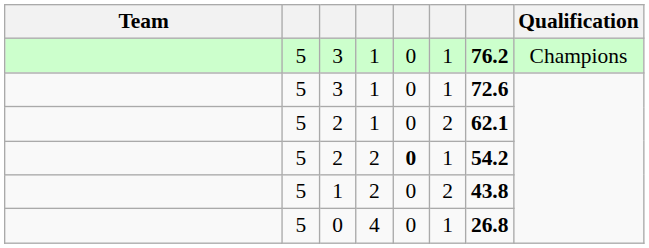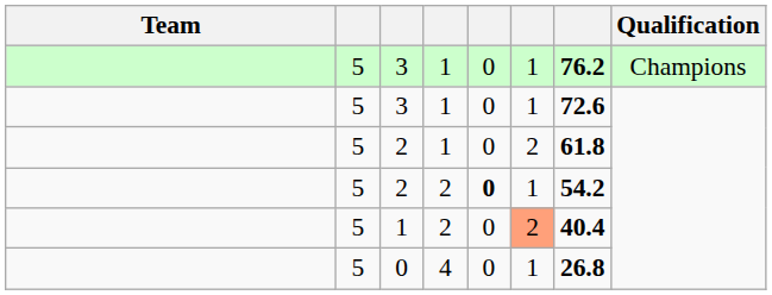row 4 | column 7: 62.1 -> 61.8
row 6 | column 6: no background -> lightsalmon background
row 6 | column 7: 43.8 -> 40.4
